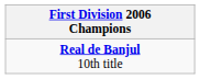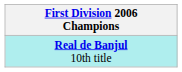row 2 | column 1: no background -> paleturquoise background
